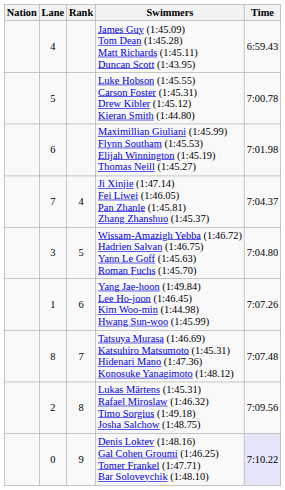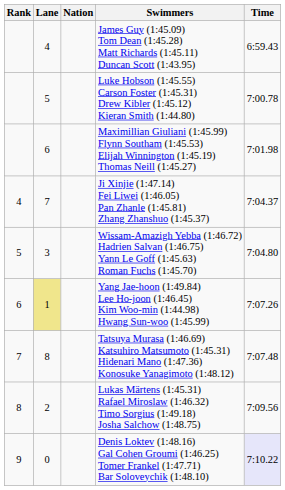columns swapped: Rank <-> Nation
row 7 | Lane: no background -> khaki background
